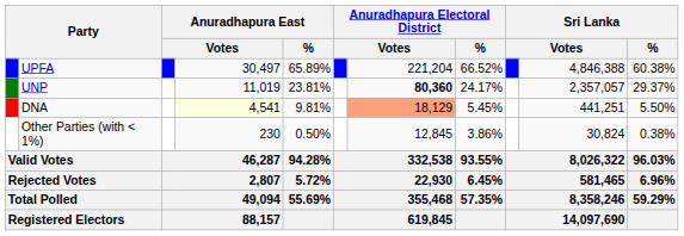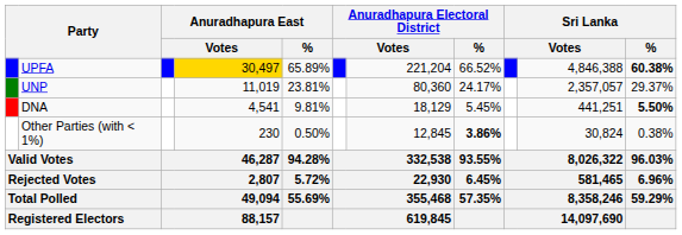UPFA | column 4: no background -> gold background
UPFA | Sri Lanka / %: normal -> bold
UNP | column 7: bold -> normal
DNA | column 4: lightyellow background -> no background
DNA | column 7: lightsalmon background -> no background
DNA | Sri Lanka / %: normal -> bold
Other Parties (with < 1%) | Anuradhapura Electoral District / %: normal -> bold
